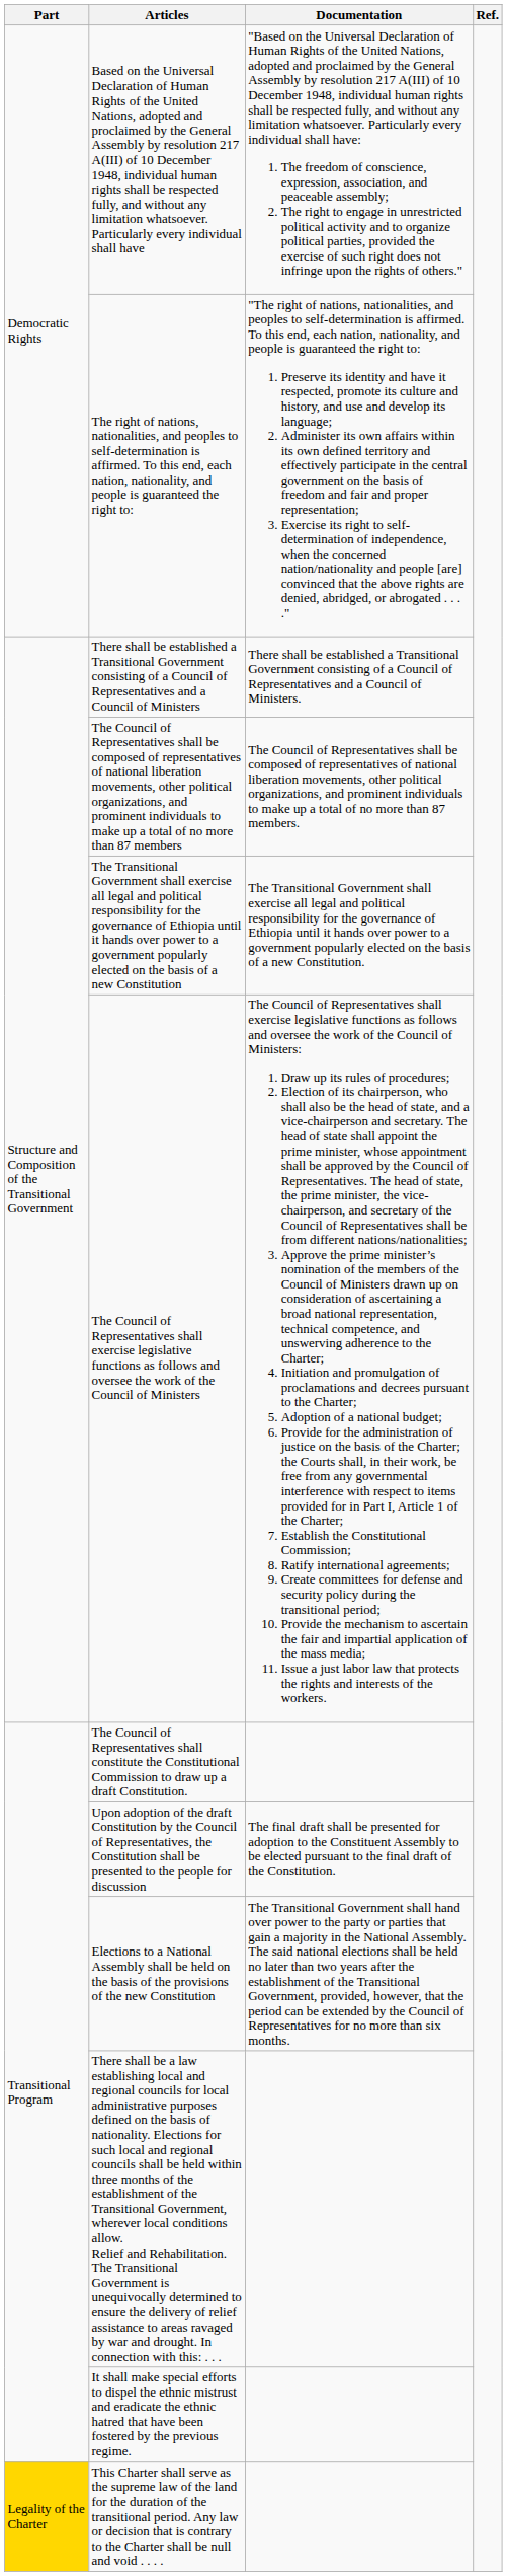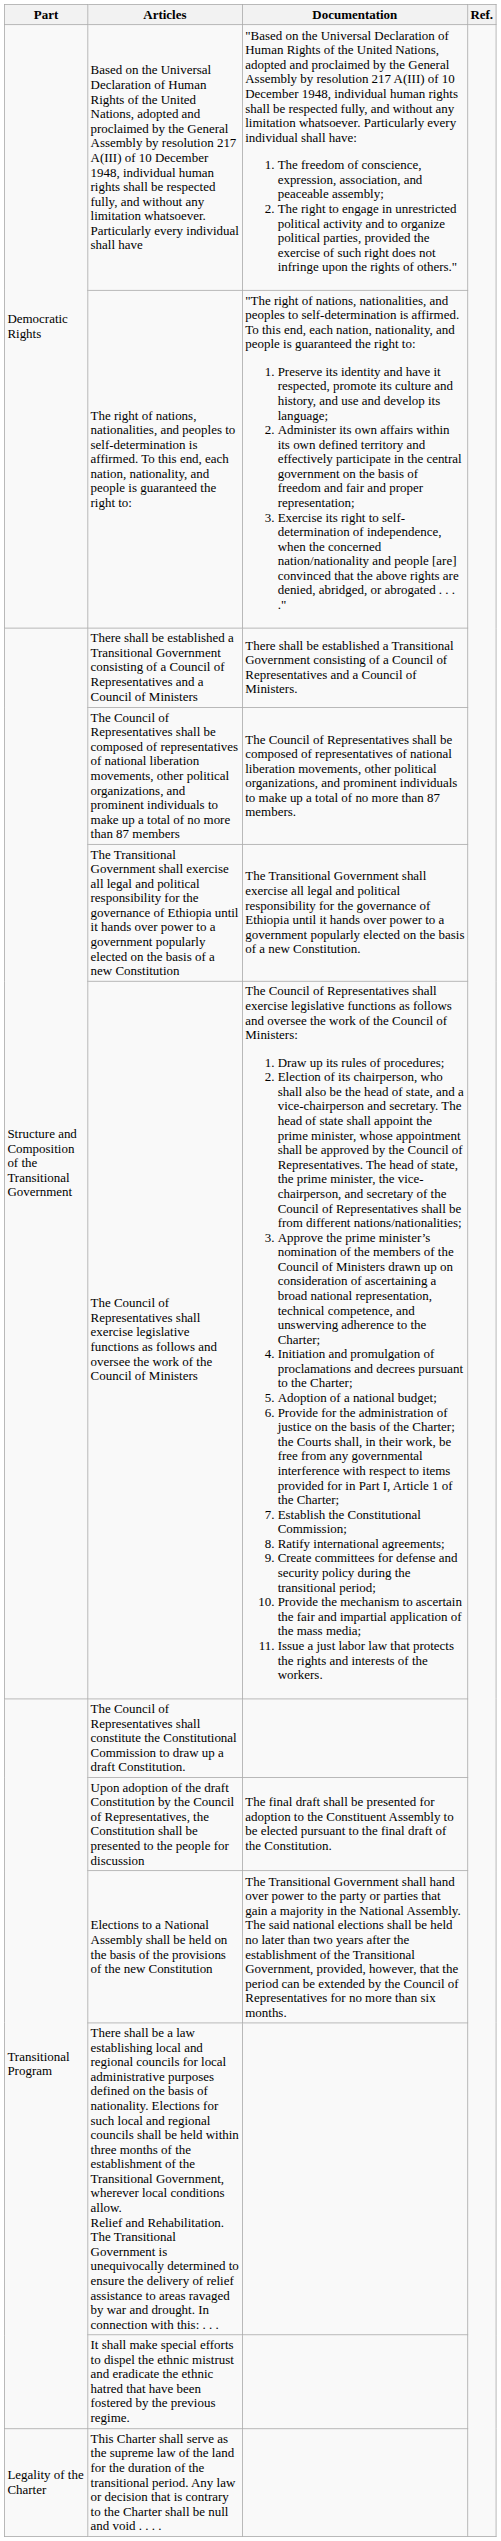row 13 | Part: gold background -> no background
